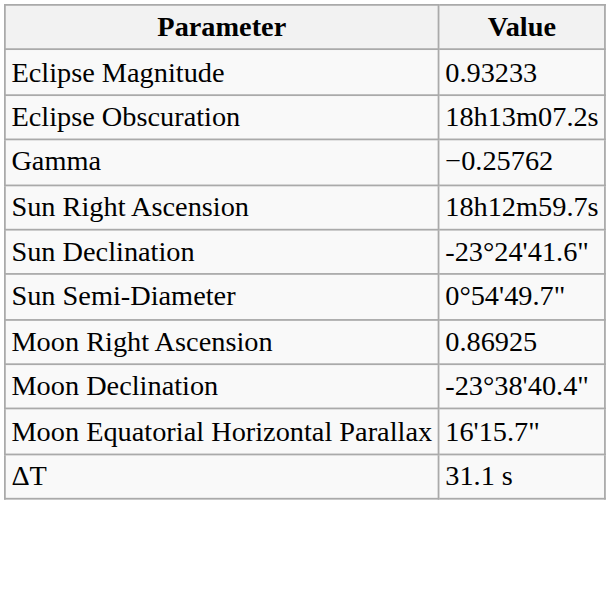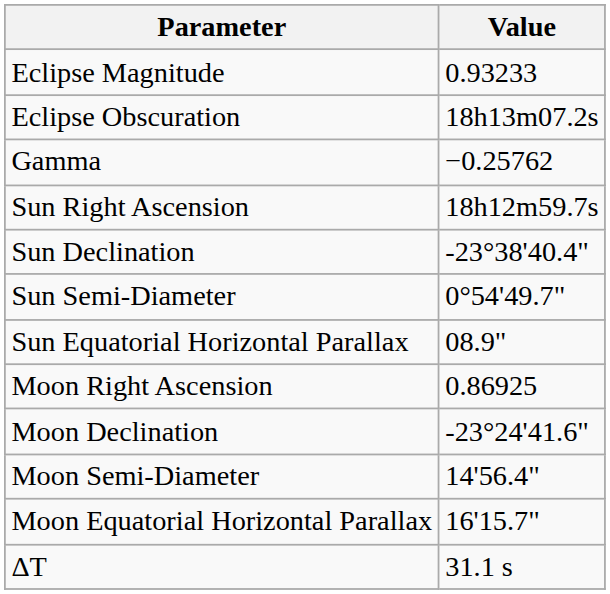Sun Declination | Value: -23°24'41.6" -> -23°38'40.4"
+ row: Sun Equatorial Horizontal Parallax | 08.9"
Moon Declination | Value: -23°38'40.4" -> -23°24'41.6"
+ row: Moon Semi-Diameter | 14'56.4"
